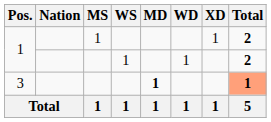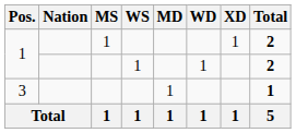3 | MD: bold -> normal
3 | Total: lightsalmon background -> no background
